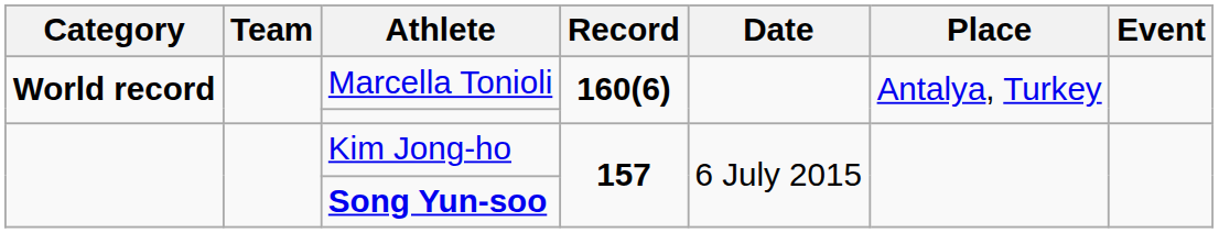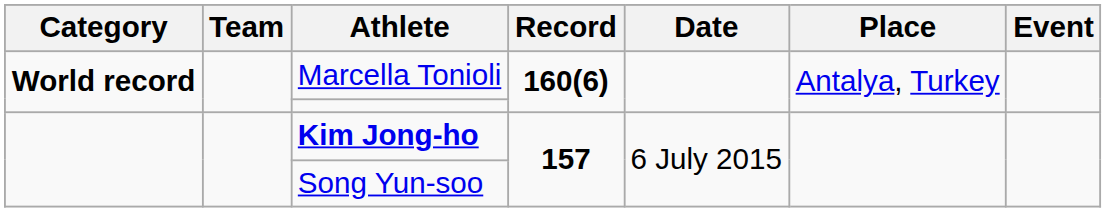Kim Jong-ho | Athlete: normal -> bold
Song Yun-soo | Athlete: bold -> normal
